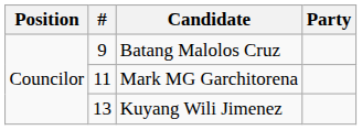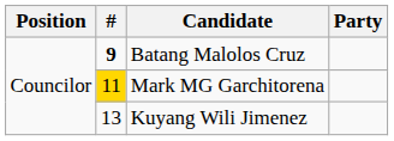Batang Malolos Cruz | #: normal -> bold
Mark MG Garchitorena | #: no background -> gold background
